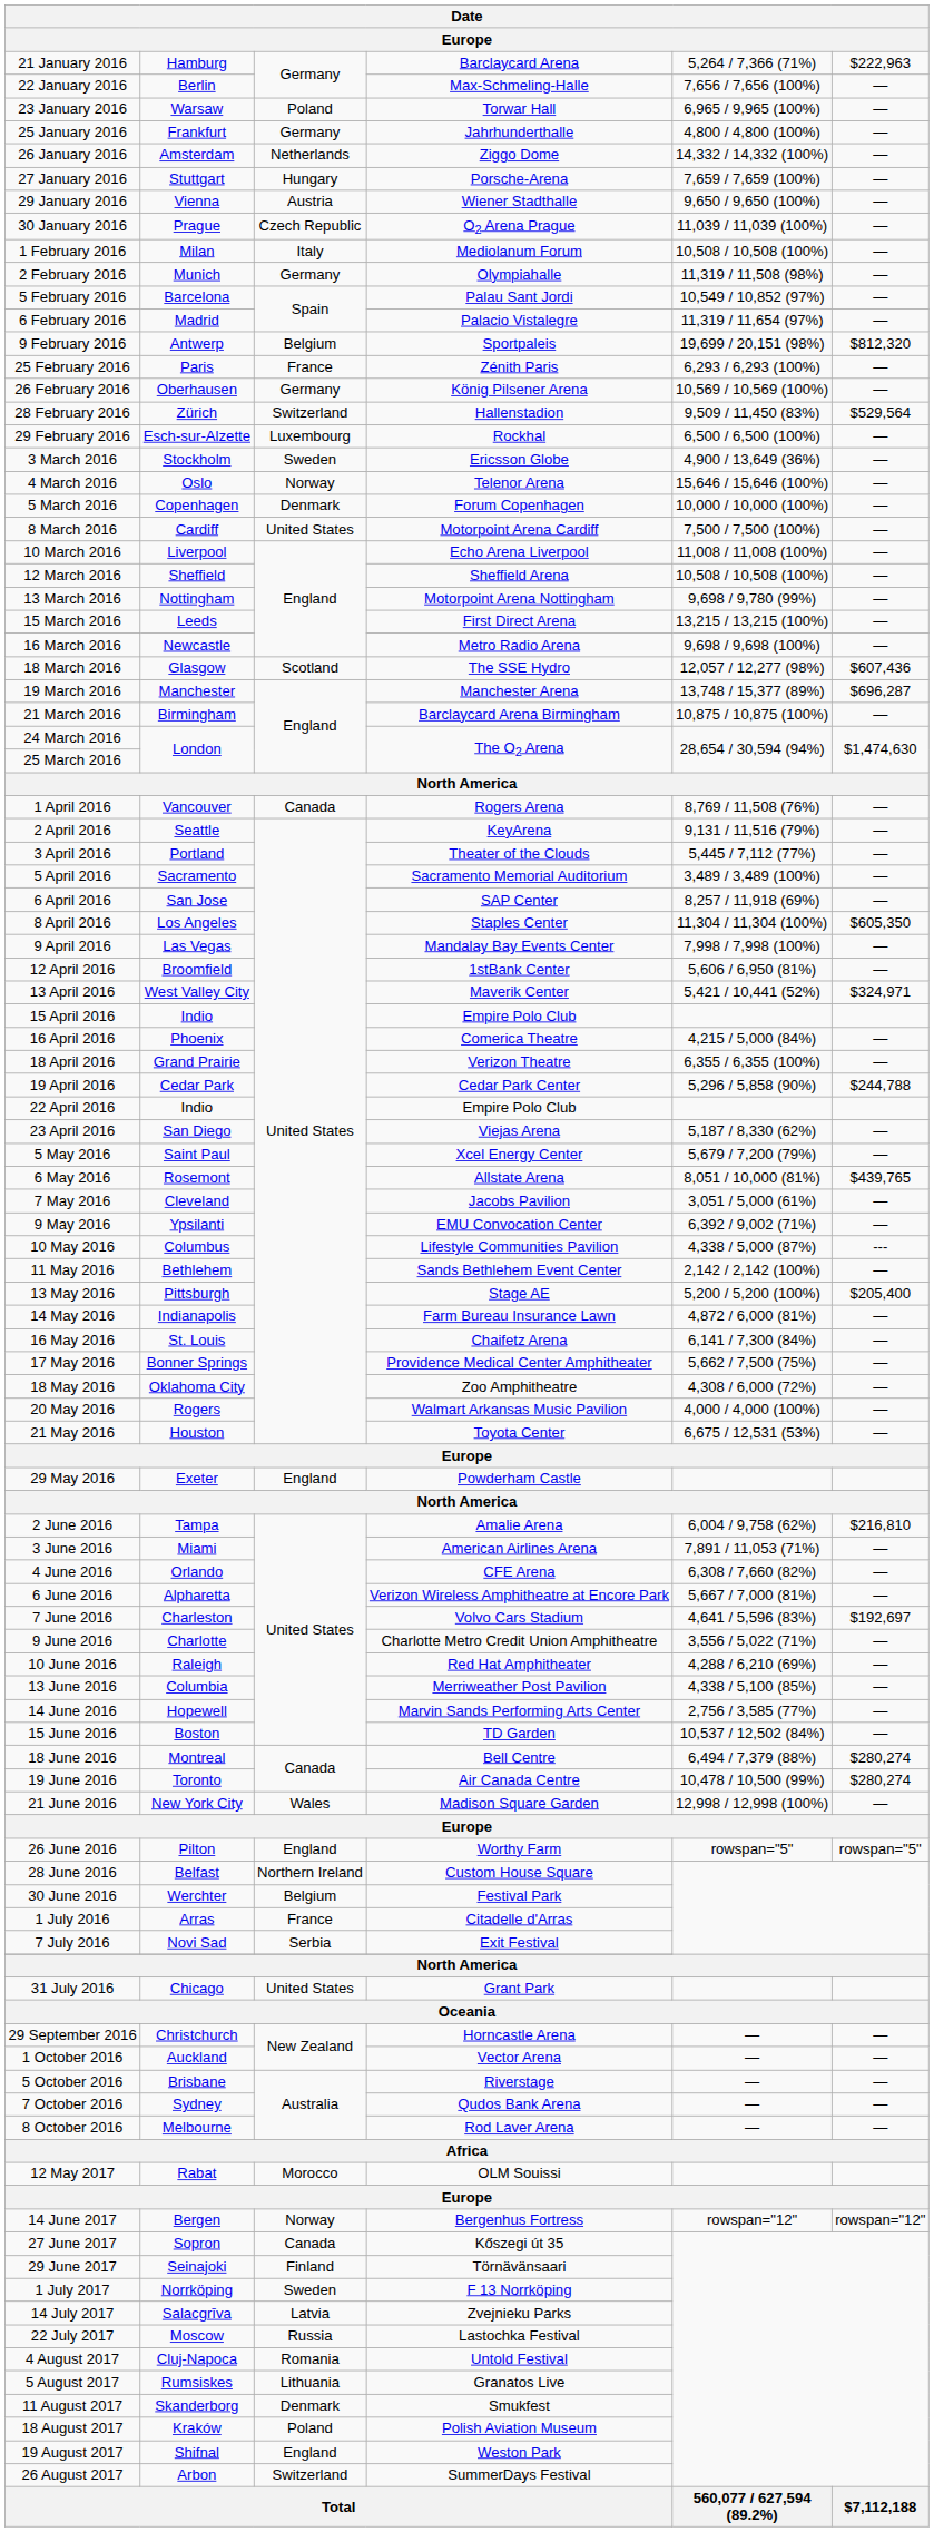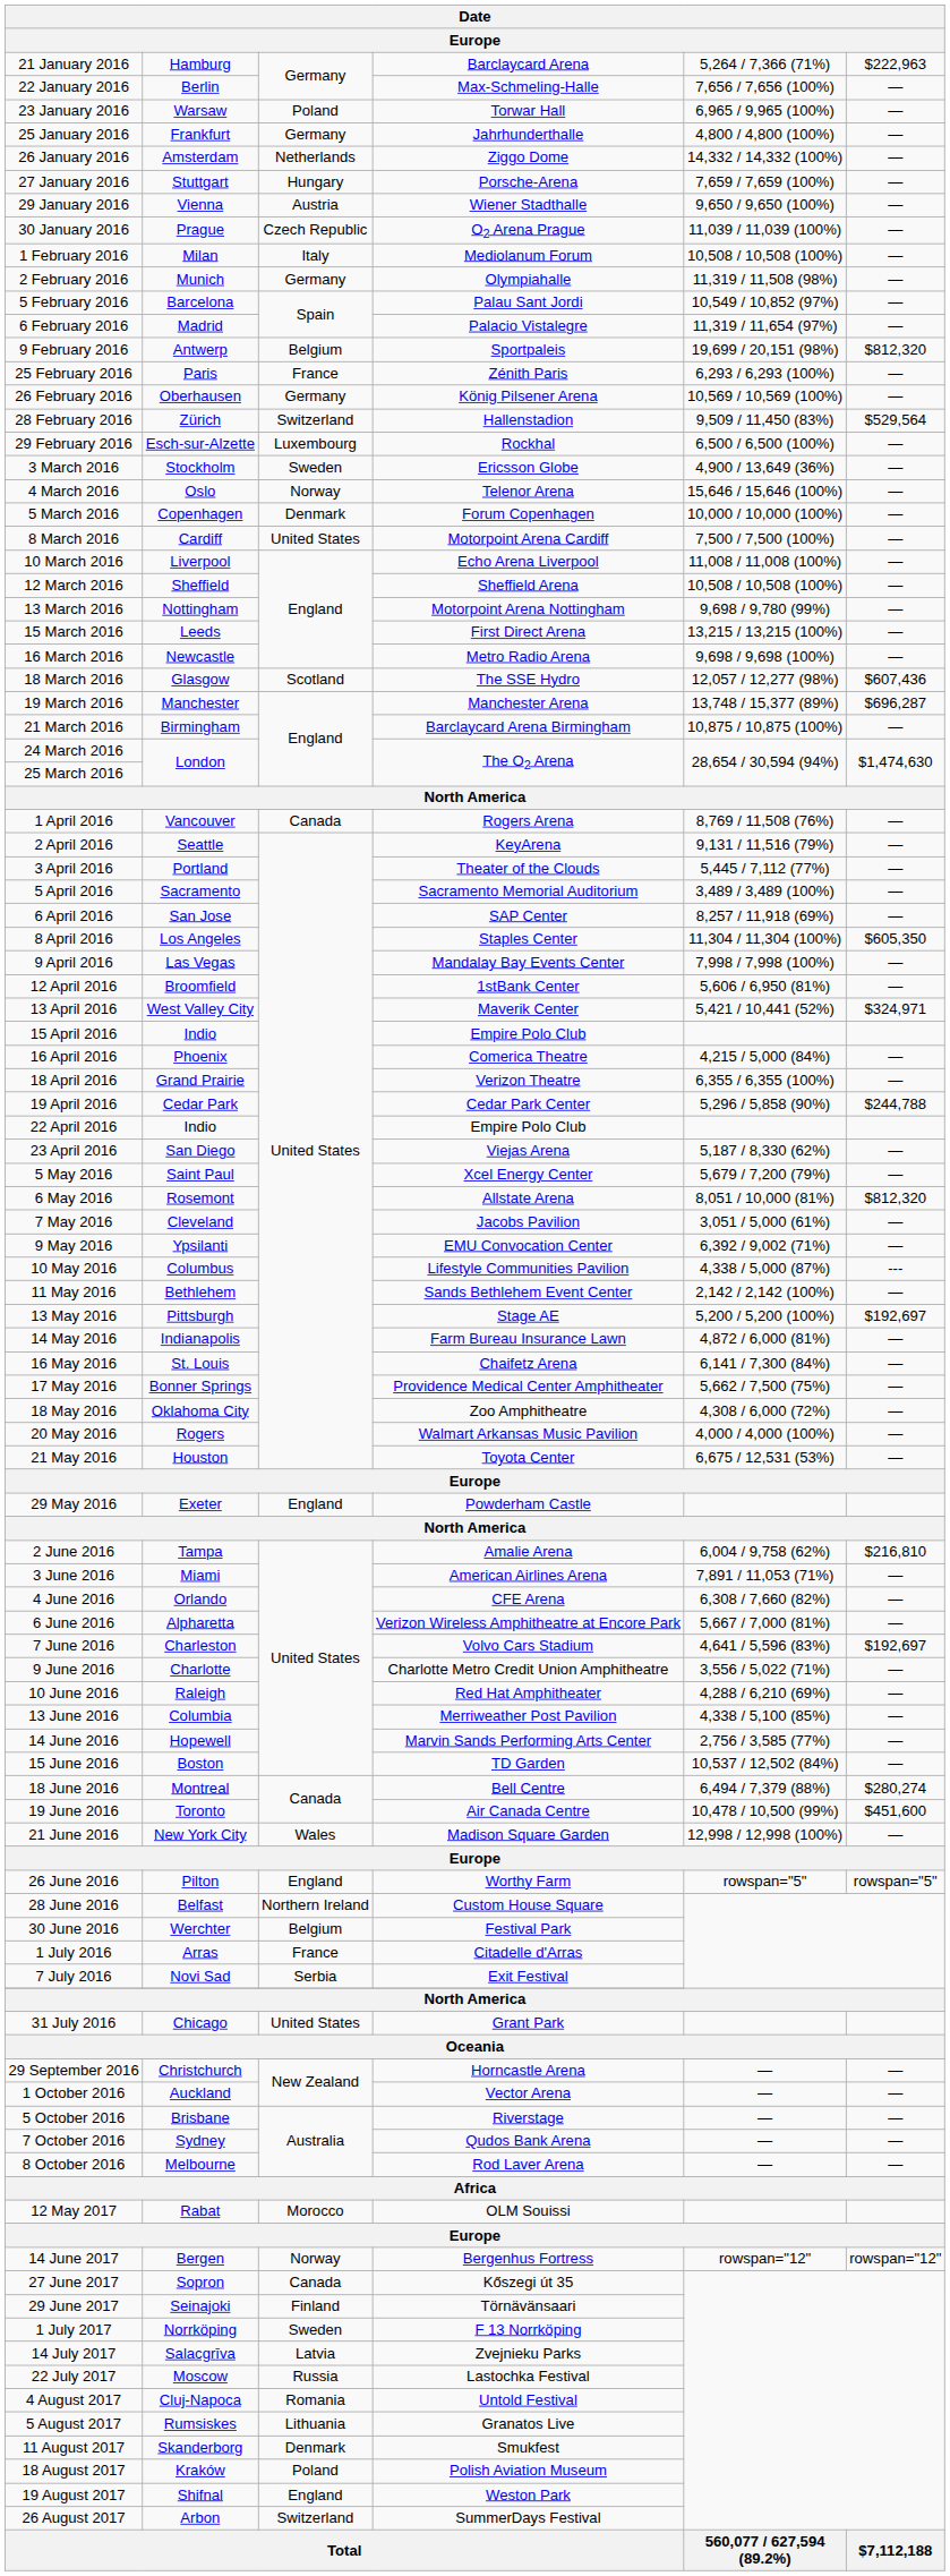6 May 2016 | column 6: $439,765 -> $812,320
13 May 2016 | column 6: $205,400 -> $192,697
19 June 2016 | column 6: $280,274 -> $451,600
